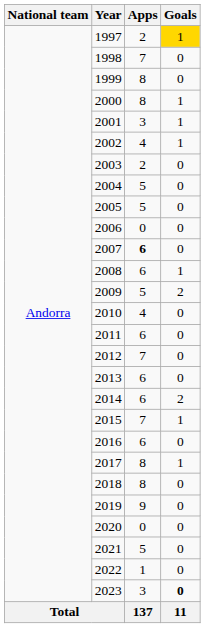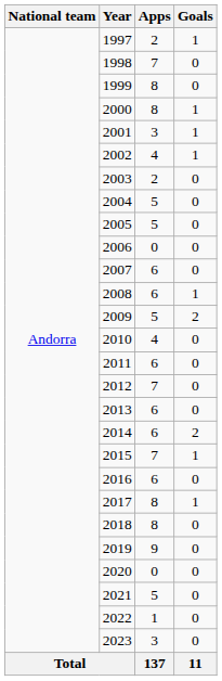1997 | Goals: gold background -> no background
2007 | Apps: bold -> normal
2023 | Goals: bold -> normal
